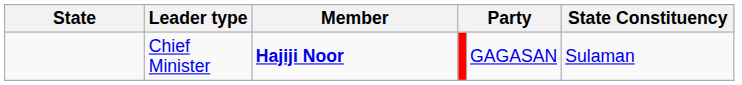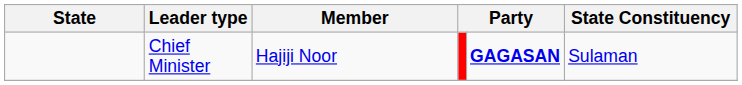Chief Minister | Member: bold -> normal
Chief Minister | column 5: normal -> bold
